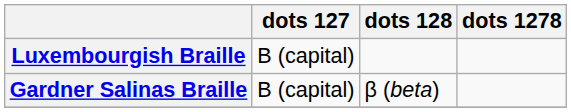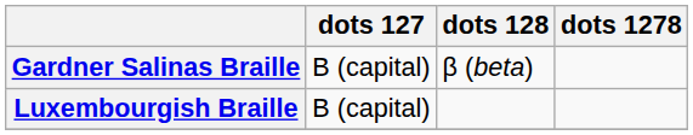rows swapped: Gardner Salinas Braille <-> Luxembourgish Braille
